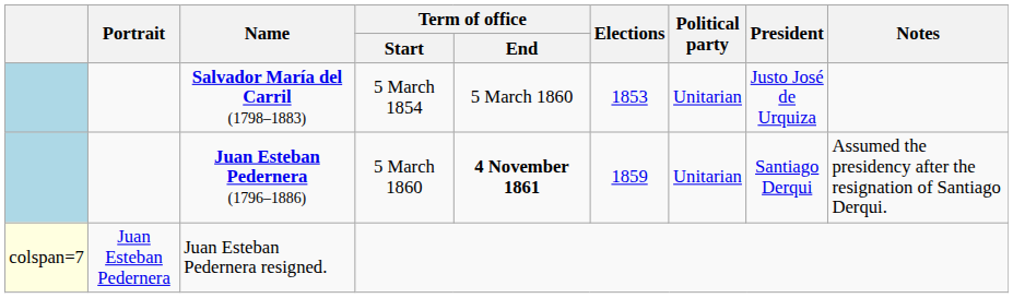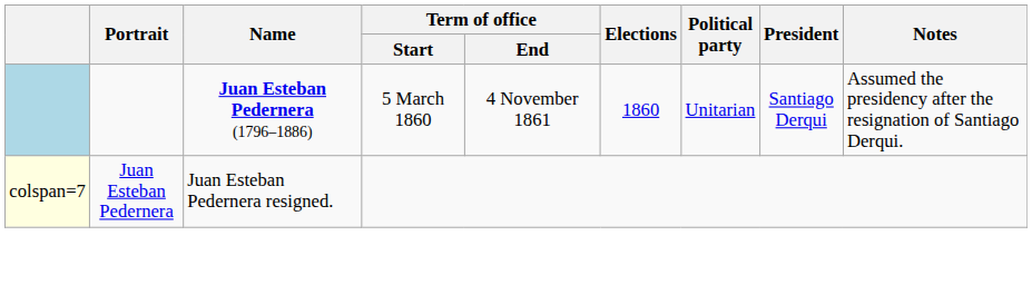- row: Salvador María del Carril (1798–1883) | 5 March 1854 | 5 March 1860 | 1853 | Unitarian | Justo José de Urquiza
Juan Esteban Pedernera (1796–1886) | Term of office / End: bold -> normal
Juan Esteban Pedernera (1796–1886) | Elections: 1859 -> 1860
